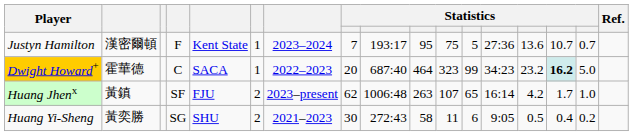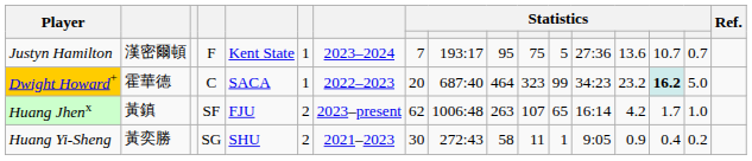Huang Yi-Sheng | column 12: 6 -> 1
Huang Yi-Sheng | column 14: 0.5 -> 0.9
